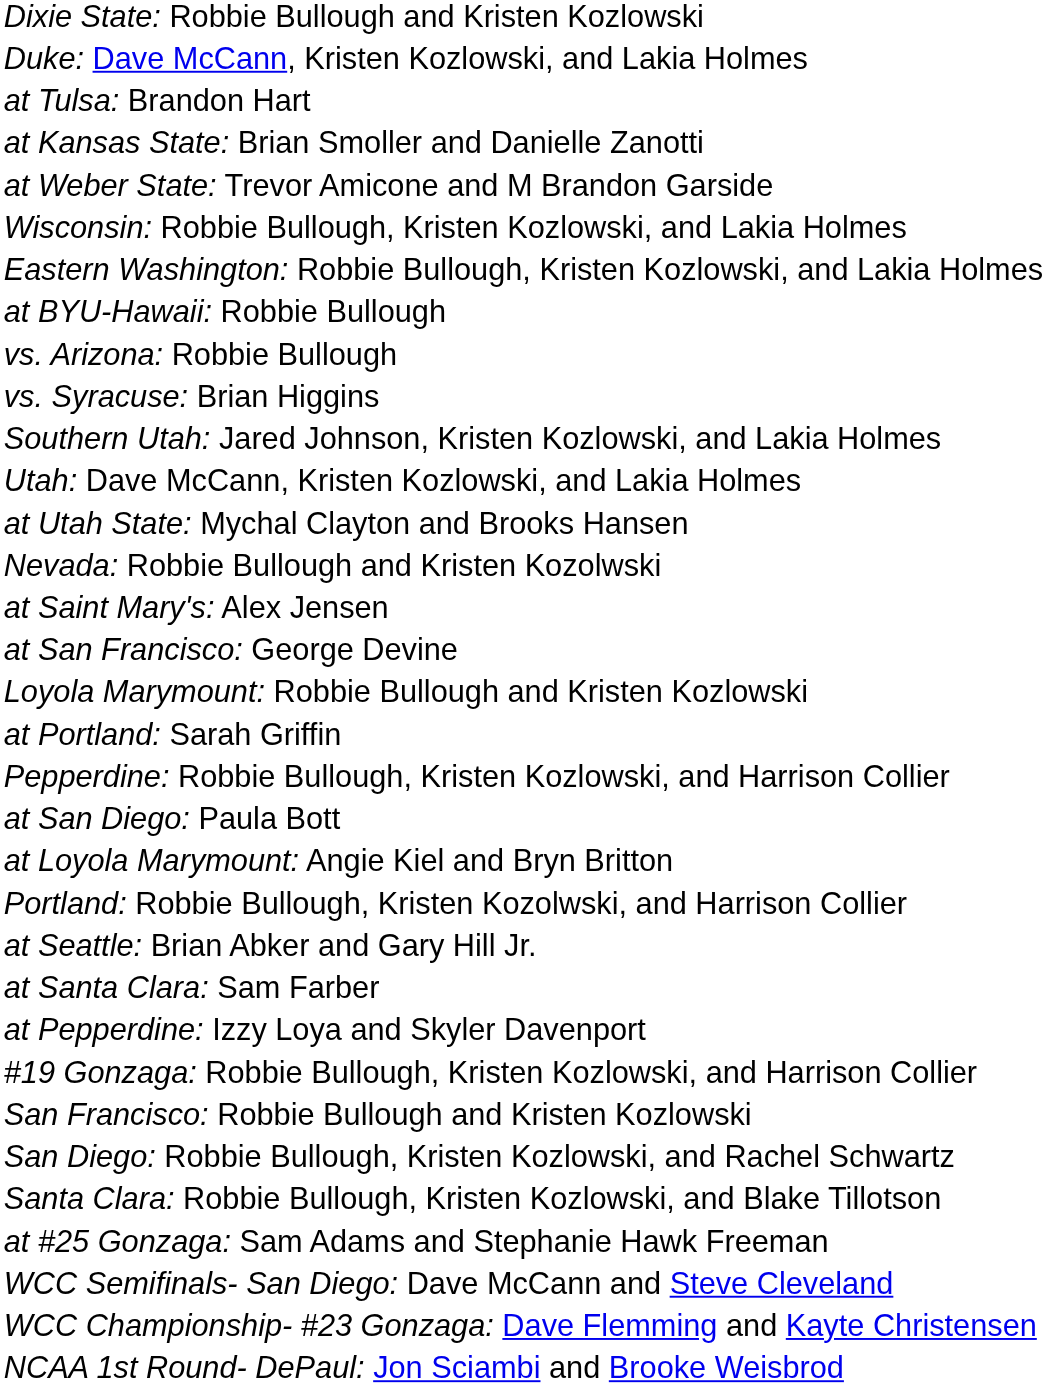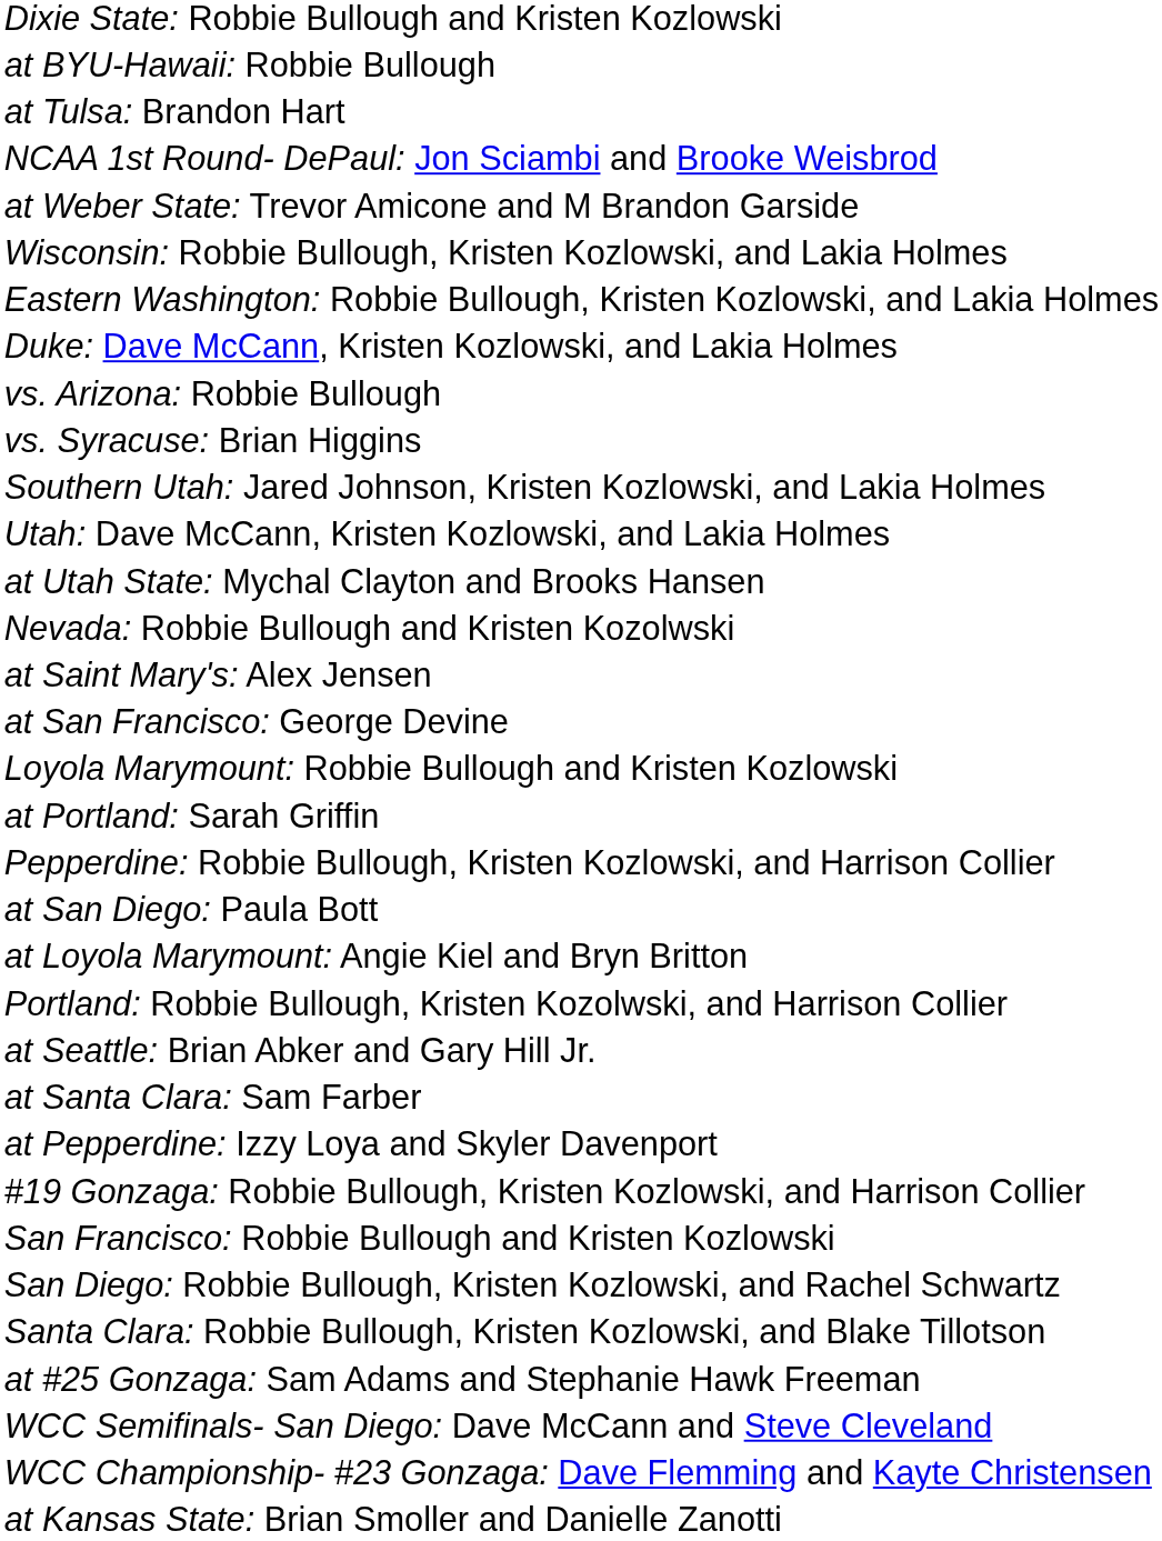row 2 | column 1: Duke: Dave McCann, Kristen Kozlowski, and Lakia Holmes -> at BYU-Hawaii: Robbie Bullough
row 4 | column 1: at Kansas State: Brian Smoller and Danielle Zanotti -> NCAA 1st Round- DePaul: Jon Sciambi and Brooke Weisbrod
row 8 | column 1: at BYU-Hawaii: Robbie Bullough -> Duke: Dave McCann, Kristen Kozlowski, and Lakia Holmes
row 33 | column 1: NCAA 1st Round- DePaul: Jon Sciambi and Brooke Weisbrod -> at Kansas State: Brian Smoller and Danielle Zanotti
